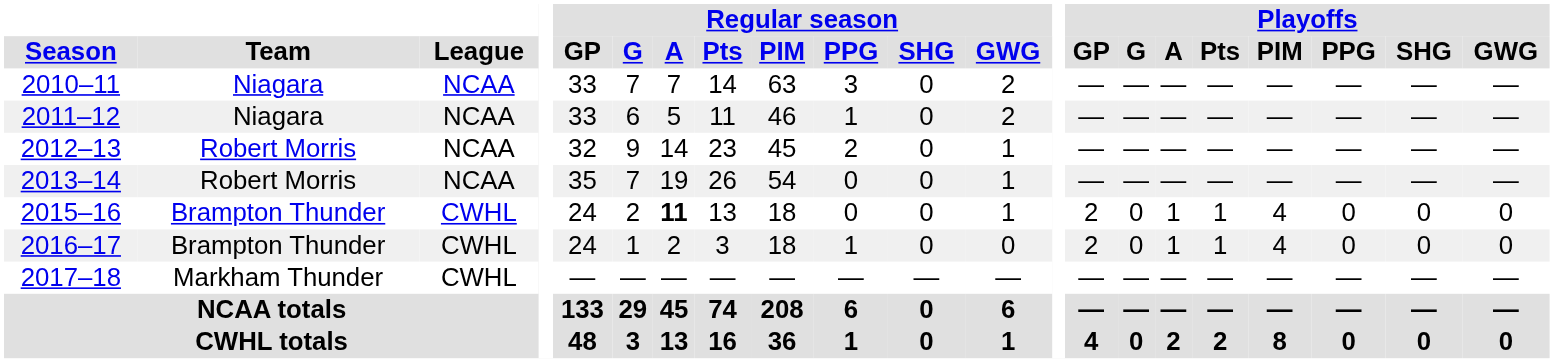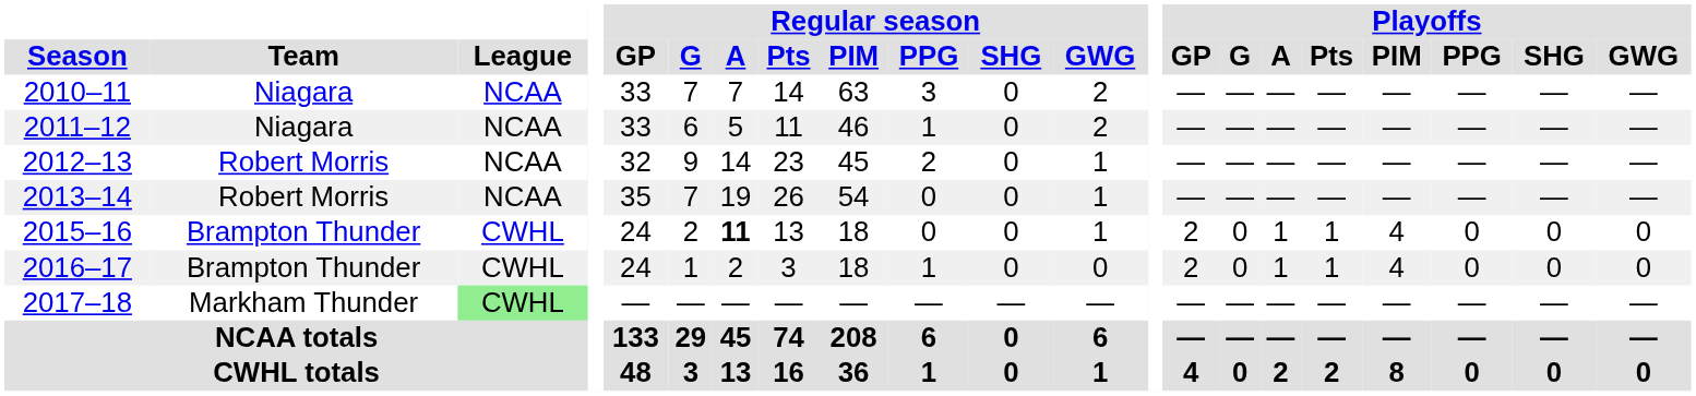2017–18 | League: no background -> lightgreen background
